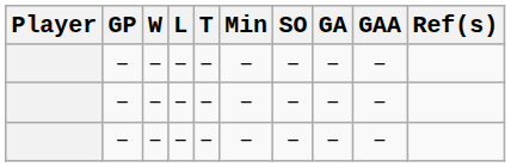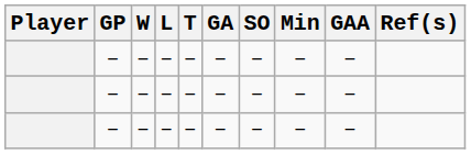columns swapped: Min <-> GA
